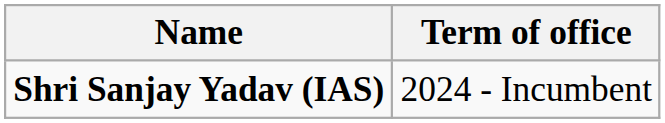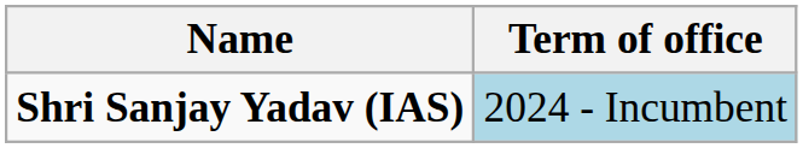Shri Sanjay Yadav (IAS) | Term of office: no background -> lightblue background
